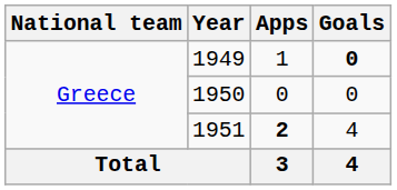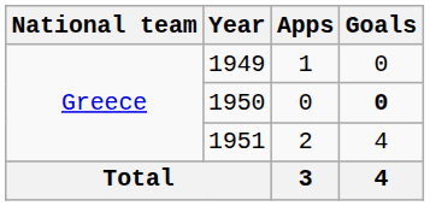1949 | Goals: bold -> normal
1950 | Goals: normal -> bold
1951 | Apps: bold -> normal
